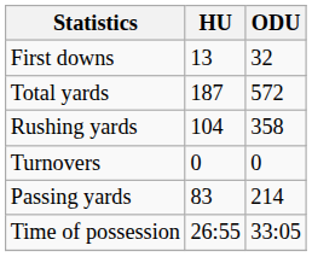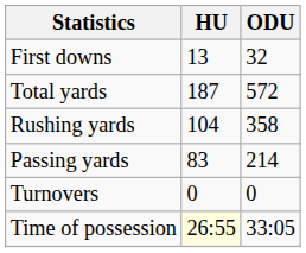rows swapped: Passing yards <-> Turnovers
Time of possession | HU: no background -> lightyellow background
